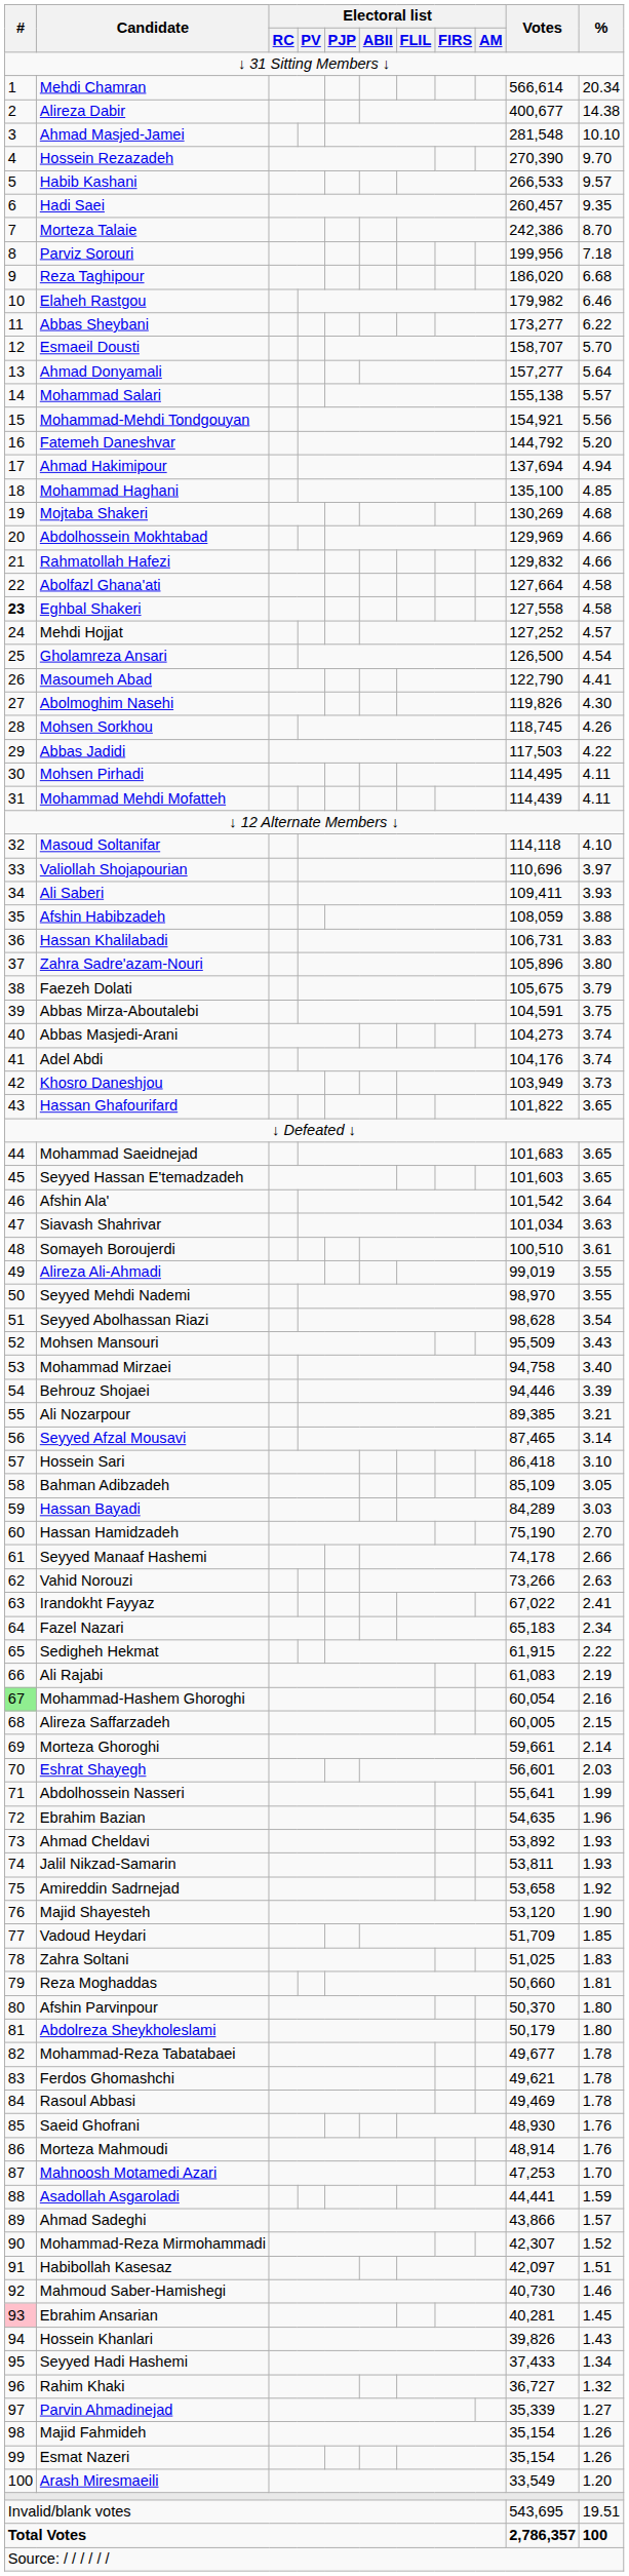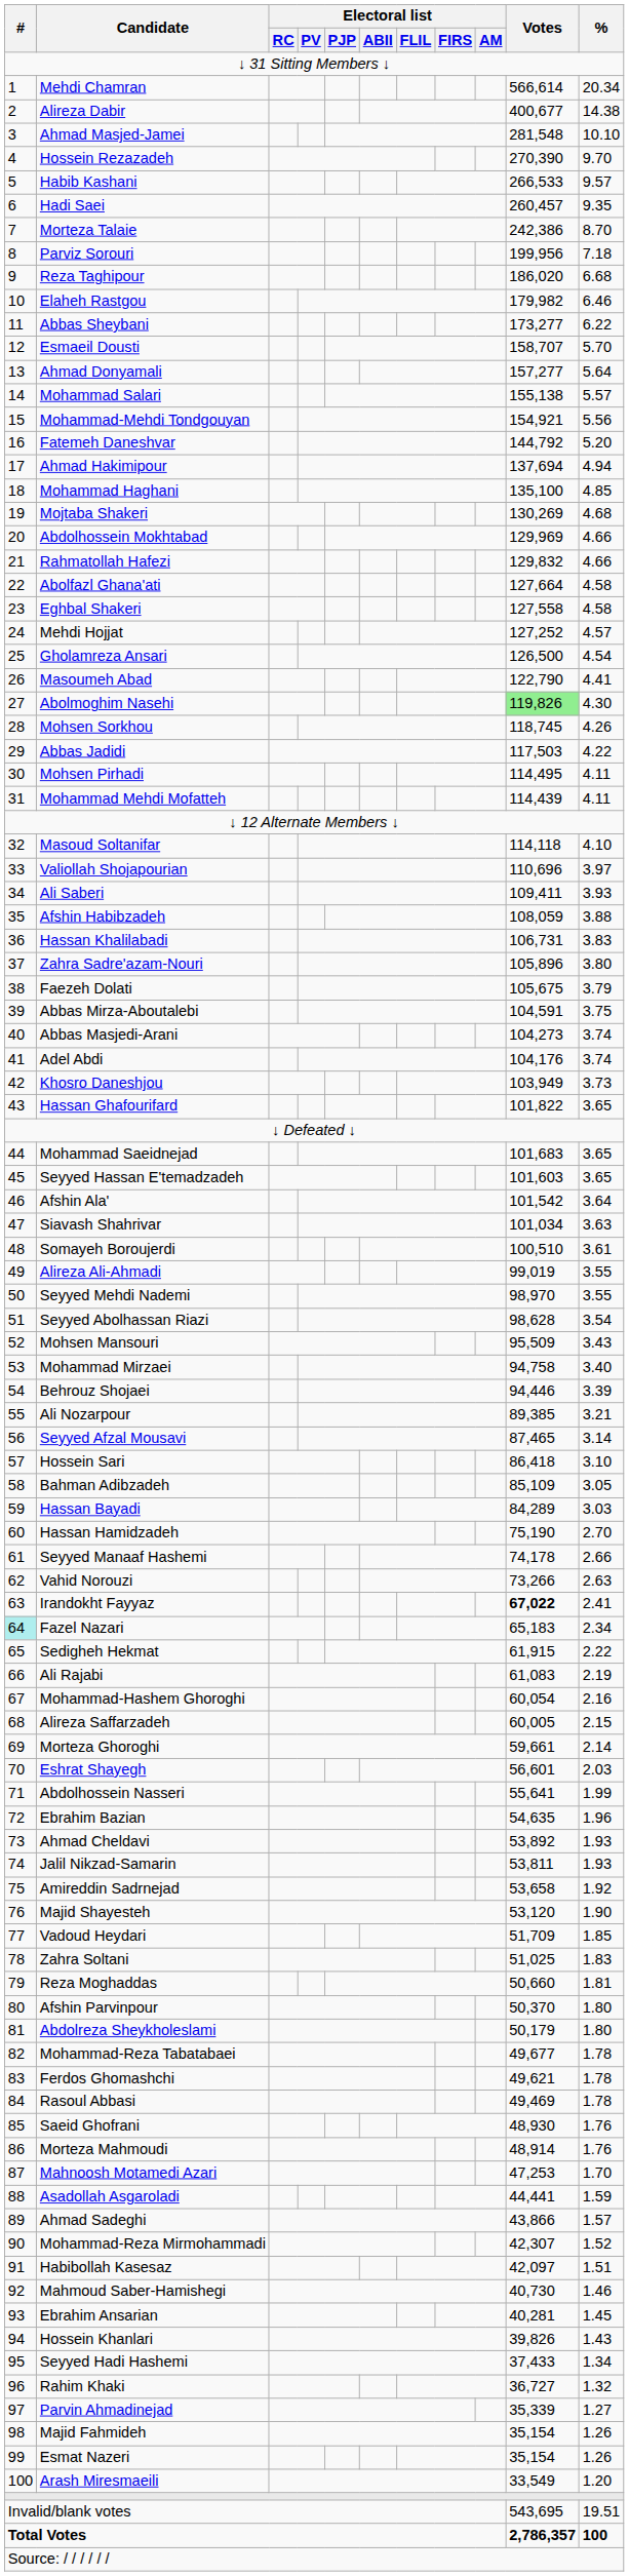Eghbal Shakeri | #: bold -> normal
Abolmoghim Nasehi | Votes: no background -> lightgreen background
Irandokht Fayyaz | Votes: normal -> bold
Fazel Nazari | #: no background -> paleturquoise background
Mohammad-Hashem Ghoroghi | #: lightgreen background -> no background
Ebrahim Ansarian | #: pink background -> no background
